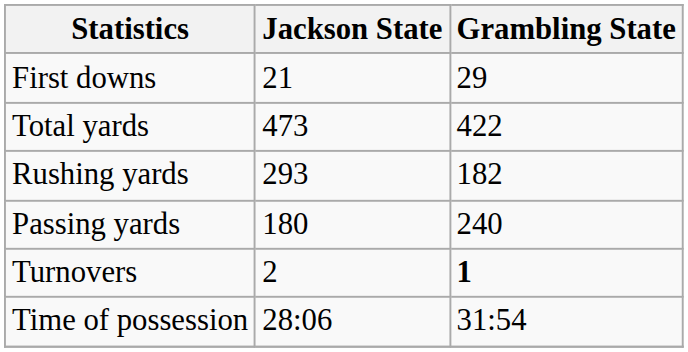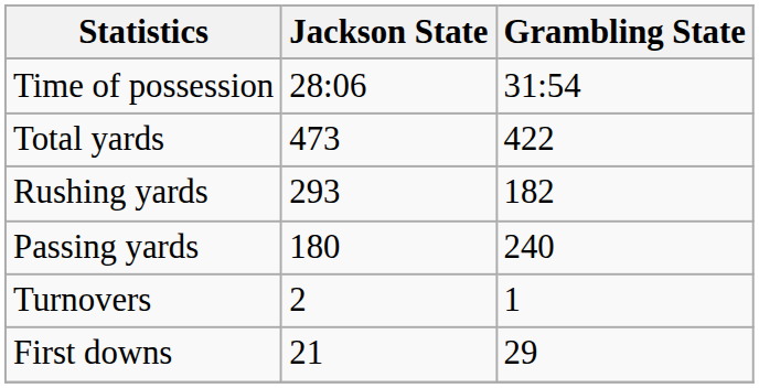rows swapped: First downs <-> Time of possession
Turnovers | Grambling State: bold -> normal
